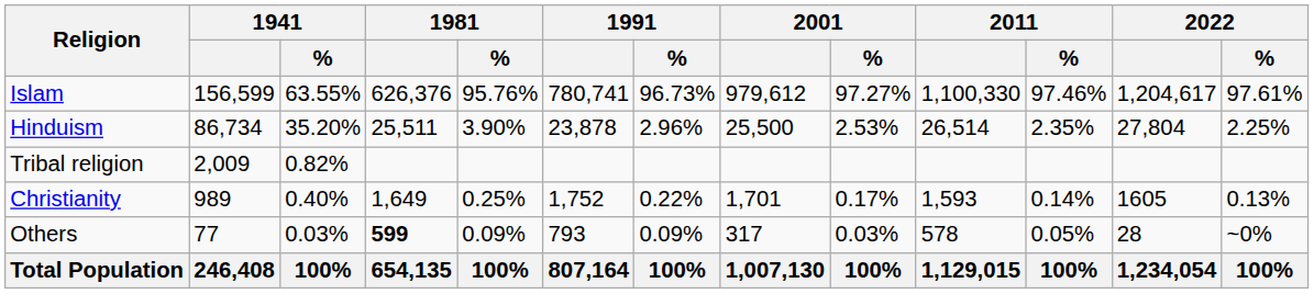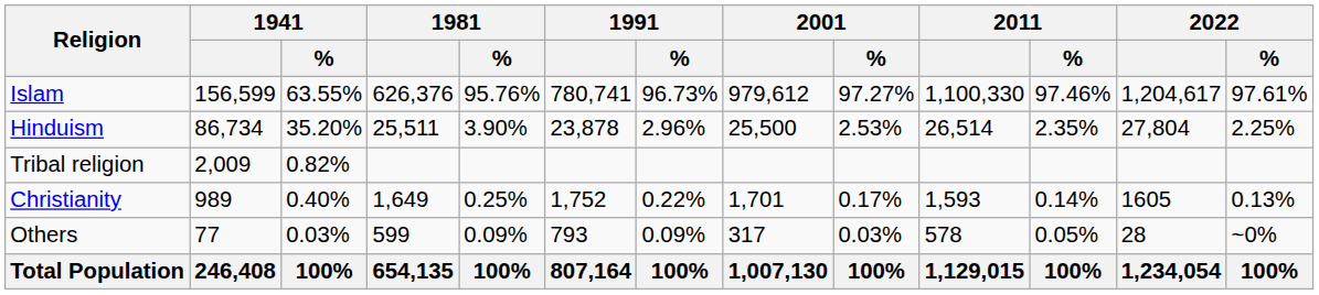Others | 1981: bold -> normal
